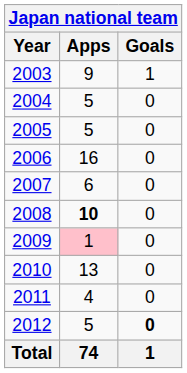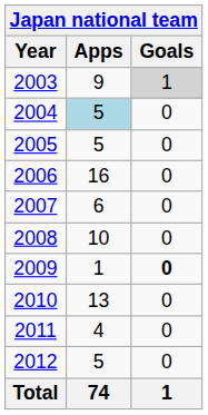2003 | Goals: no background -> lightgrey background
2004 | Apps: no background -> lightblue background
2008 | Apps: bold -> normal
2009 | Apps: pink background -> no background
2009 | Goals: normal -> bold
2012 | Goals: bold -> normal
